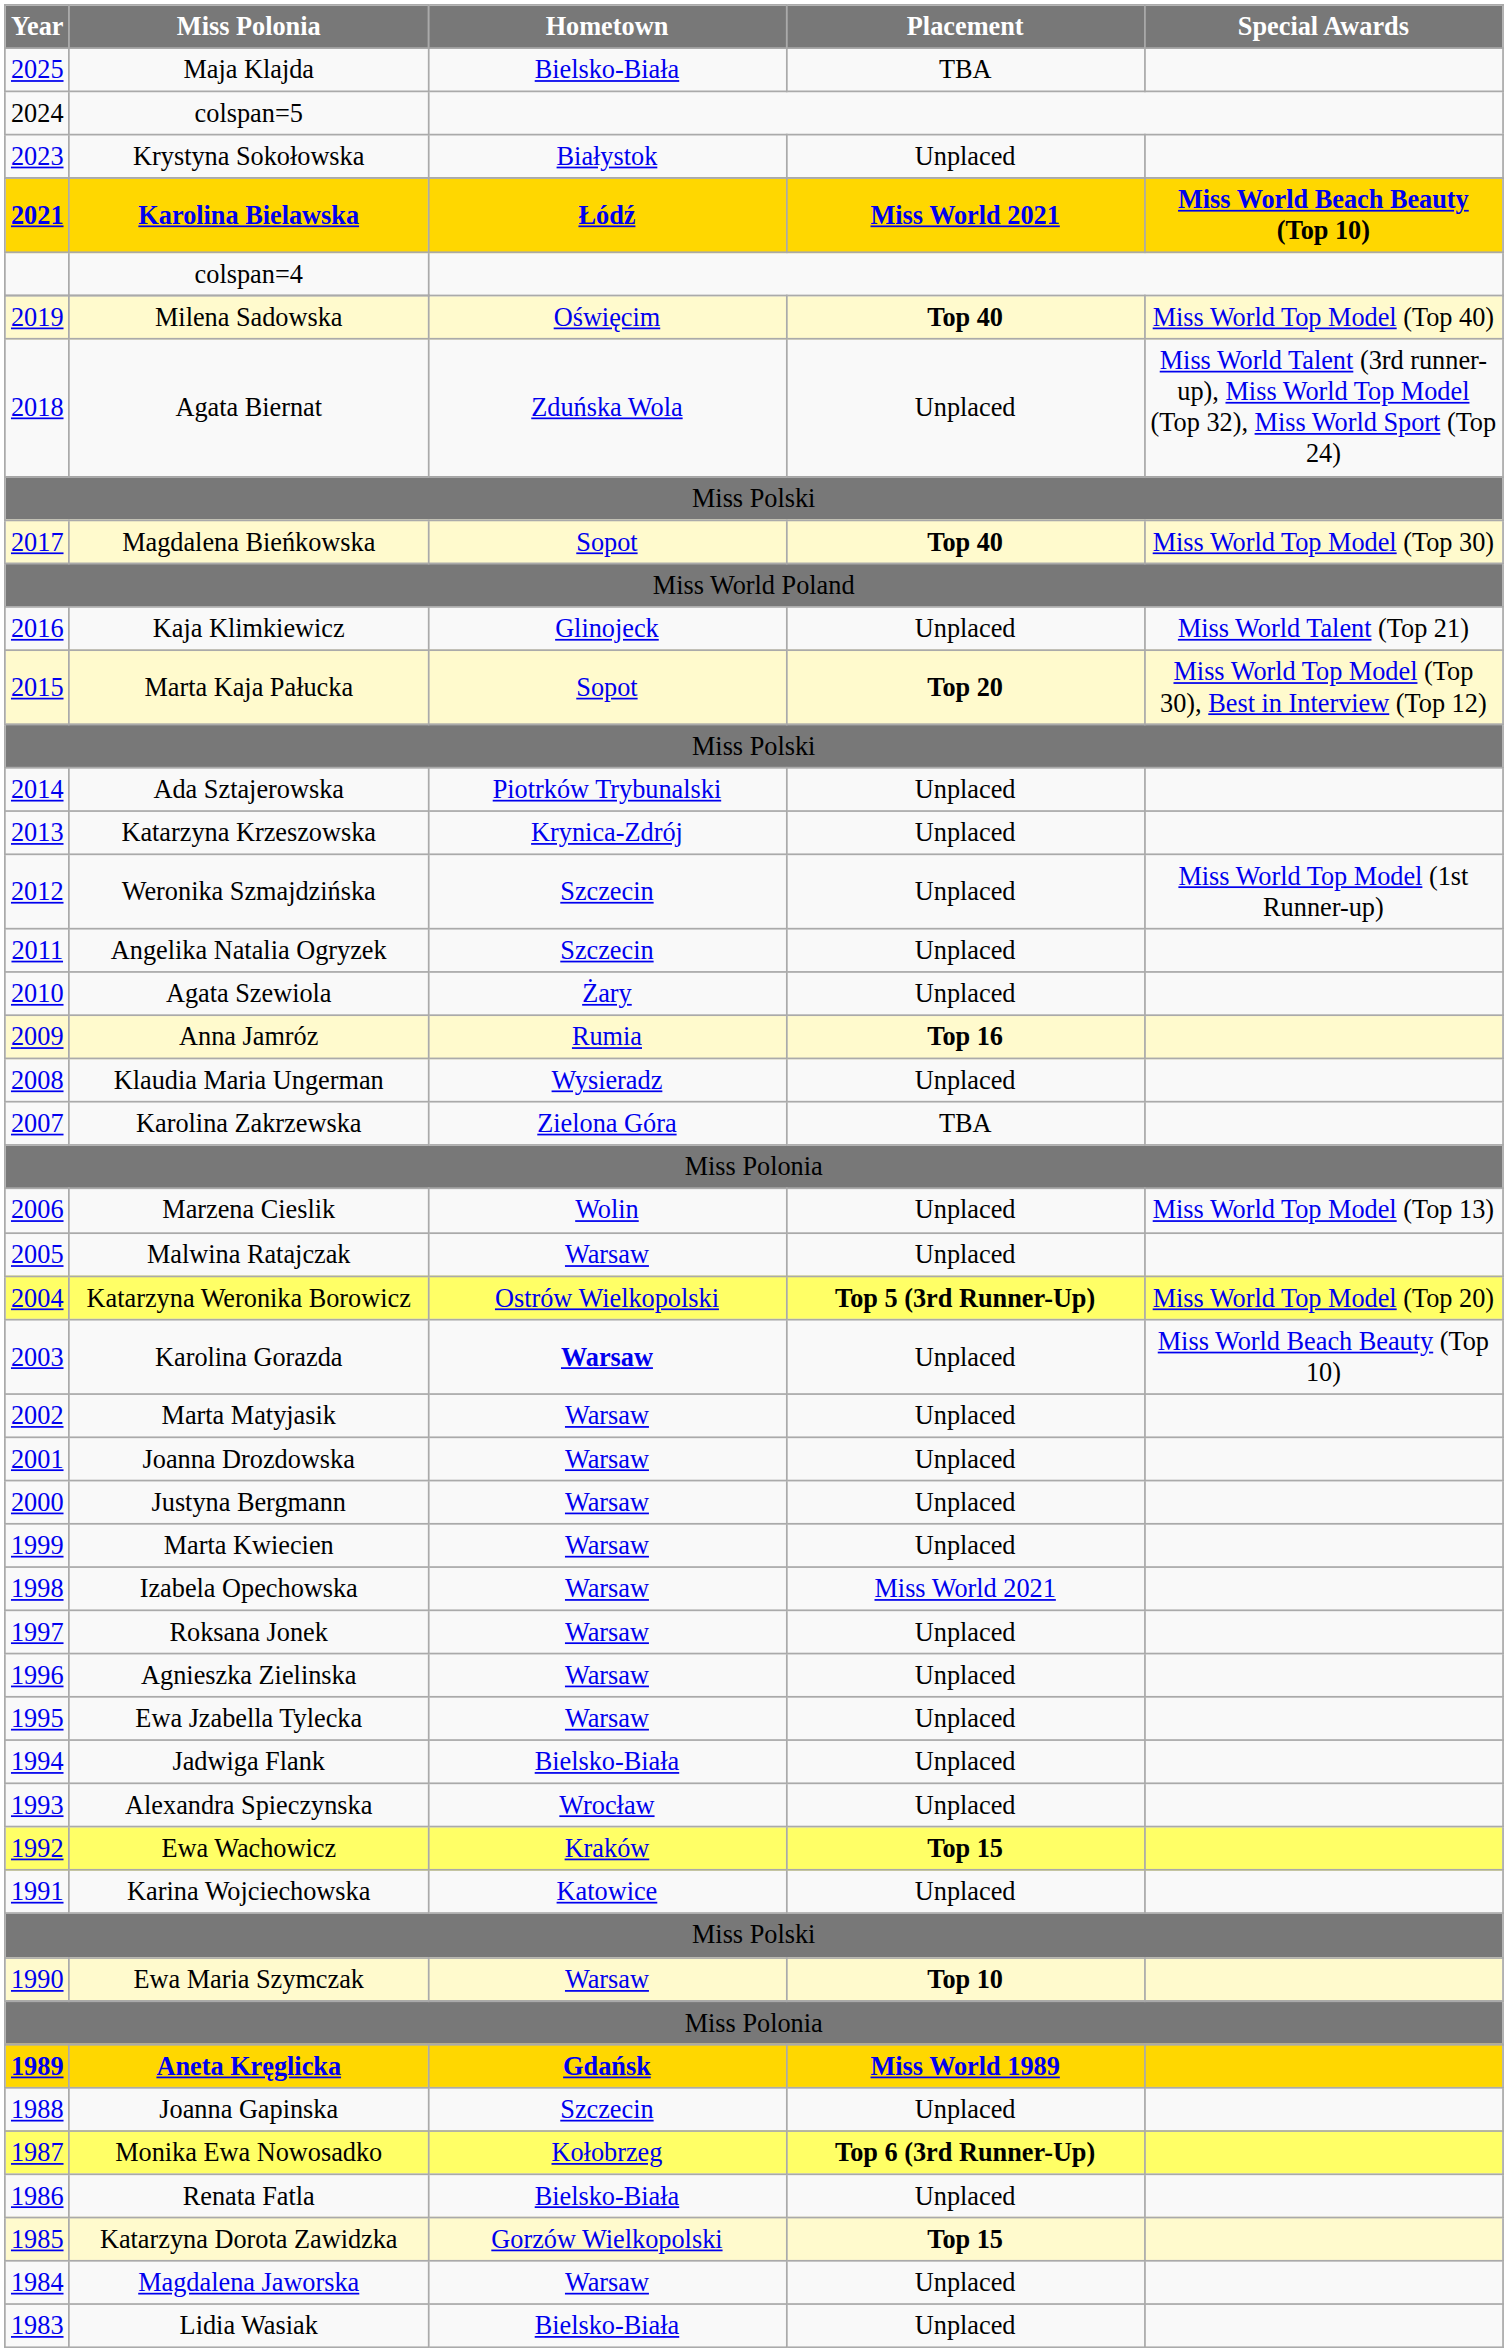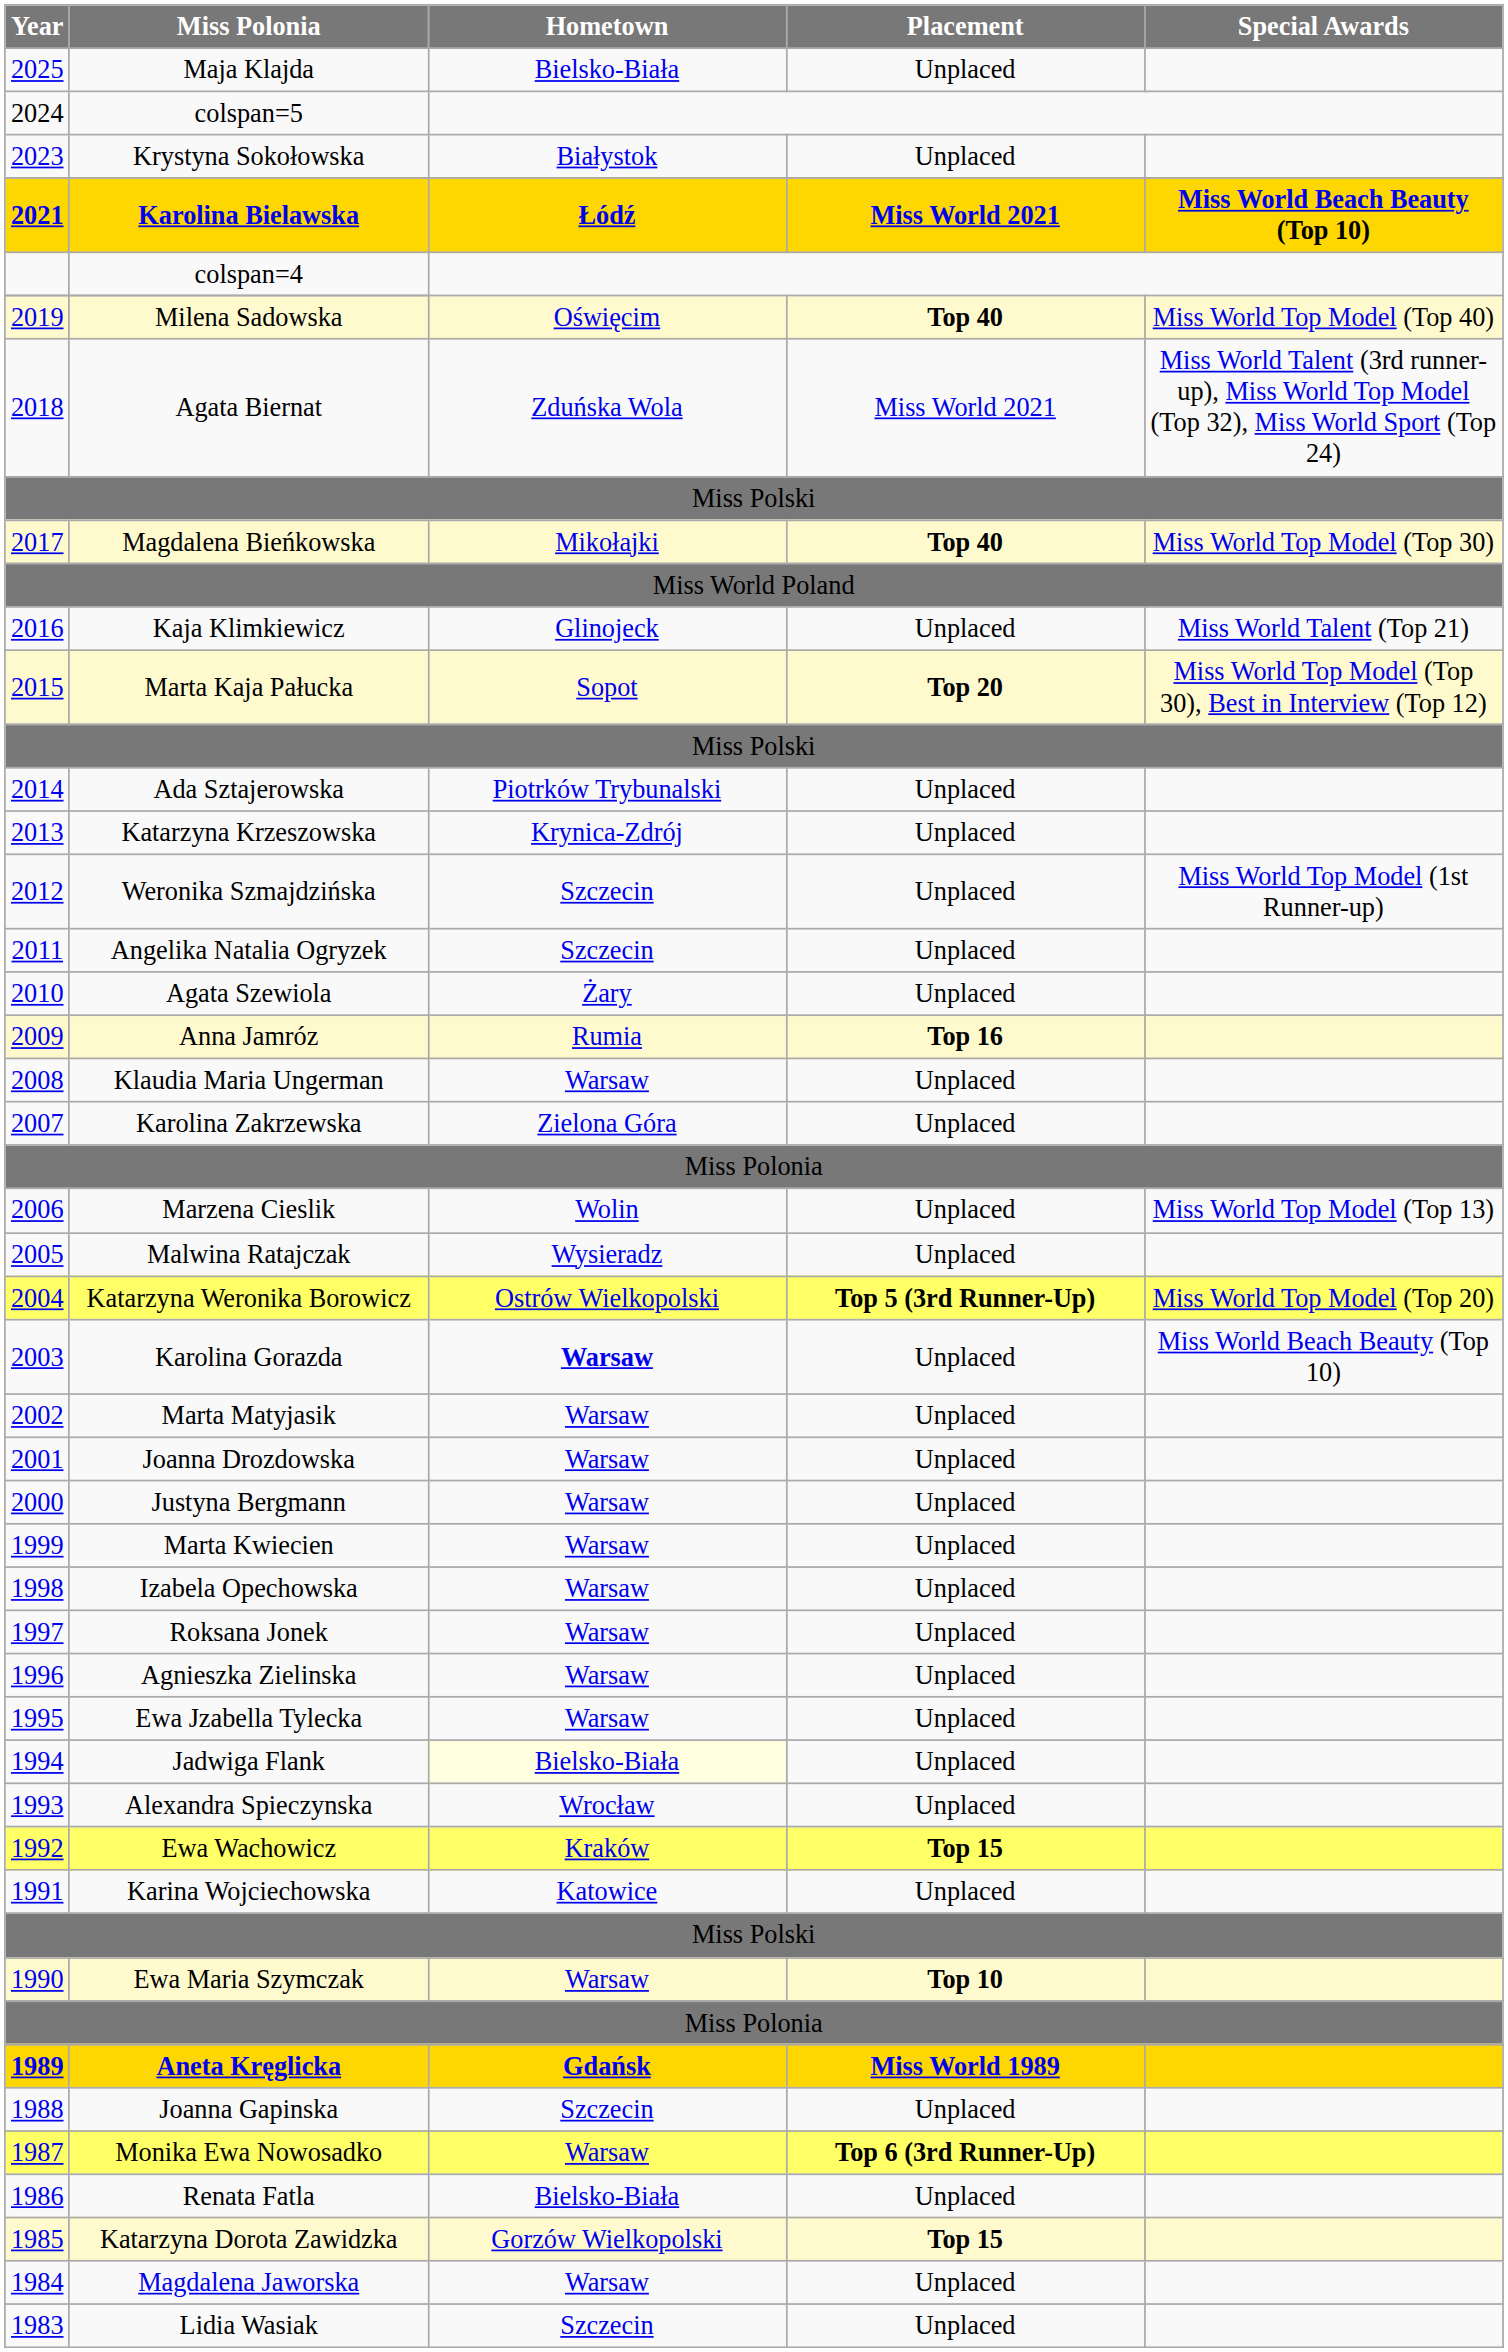Maja Klajda | Placement: TBA -> Unplaced
Agata Biernat | Placement: Unplaced -> Miss World 2021
Magdalena Bieńkowska | Hometown: Sopot -> Mikołajki
Klaudia Maria Ungerman | Hometown: Wysieradz -> Warsaw
Karolina Zakrzewska | Placement: TBA -> Unplaced
Malwina Ratajczak | Hometown: Warsaw -> Wysieradz
Izabela Opechowska | Placement: Miss World 2021 -> Unplaced
Jadwiga Flank | Hometown: no background -> lightyellow background
Monika Ewa Nowosadko | Hometown: Kołobrzeg -> Warsaw
Lidia Wasiak | Hometown: Bielsko-Biała -> Szczecin
